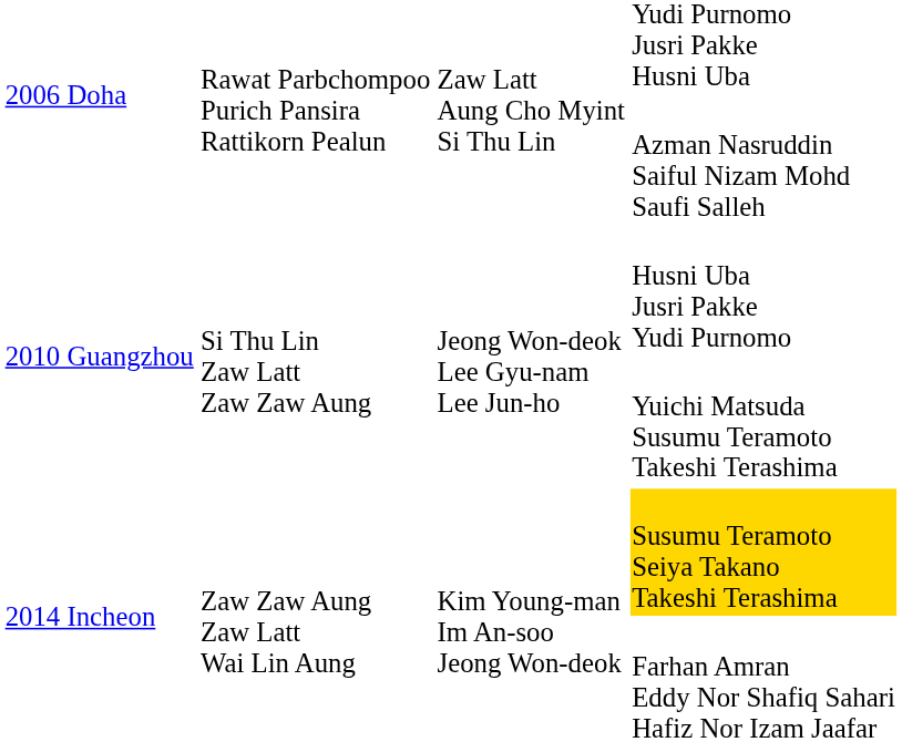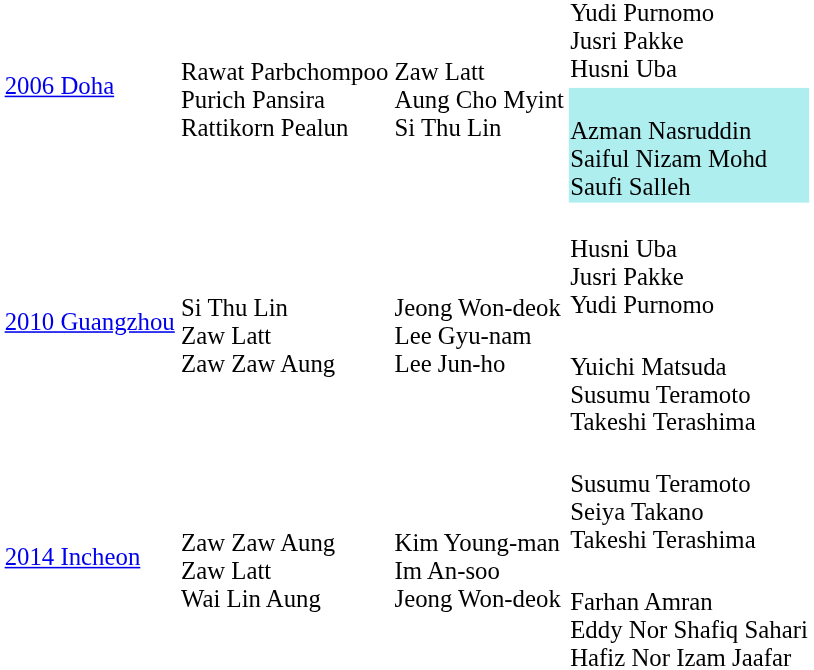Azman Nasruddin Saiful Nizam Mohd Saufi Salleh | column 4: no background -> paleturquoise background
Susumu Teramoto Seiya Takano Takeshi Terashima | column 4: gold background -> no background
